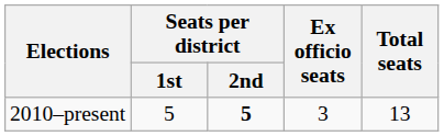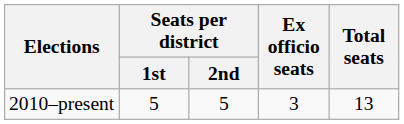2010–present | Seats per district / 2nd: bold -> normal
